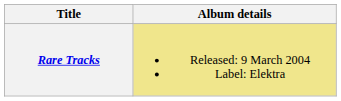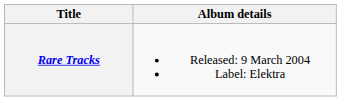Rare Tracks | Album details: khaki background -> no background
